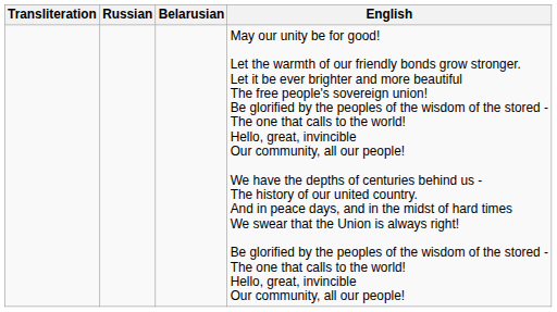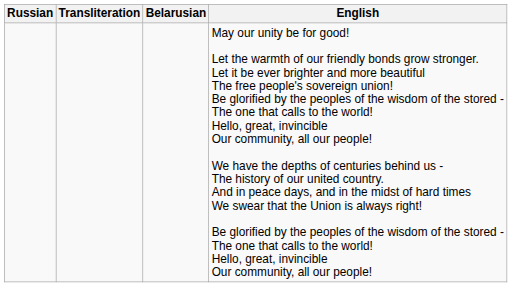columns swapped: Russian <-> Transliteration
